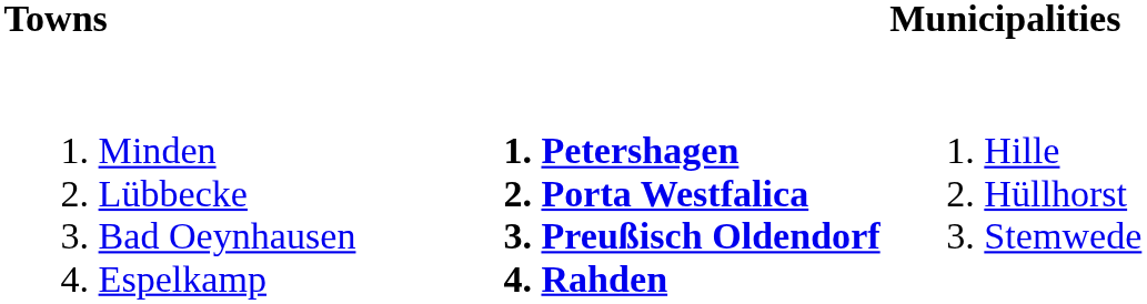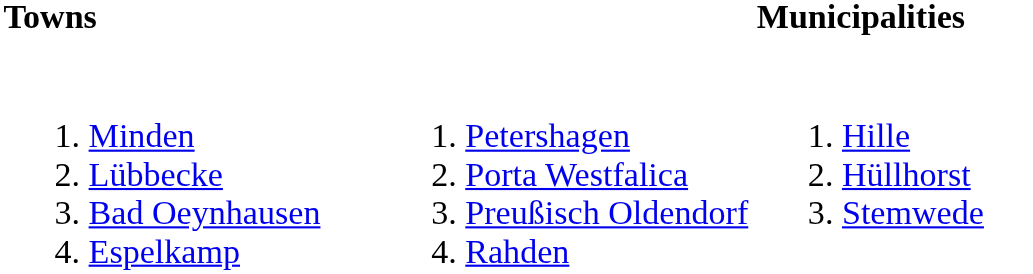Minden Lübbecke Bad Oeynhausen Espelkamp | column 2: bold -> normal
